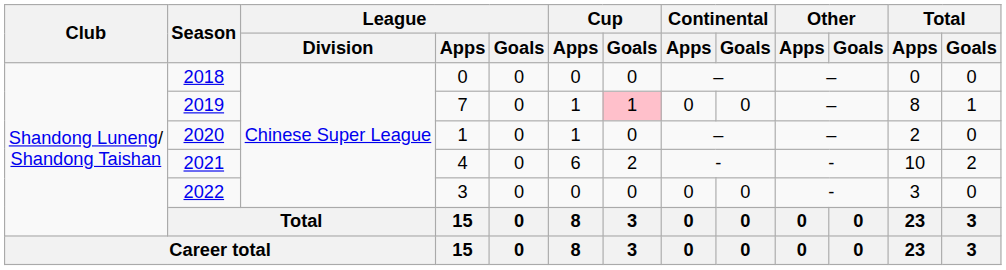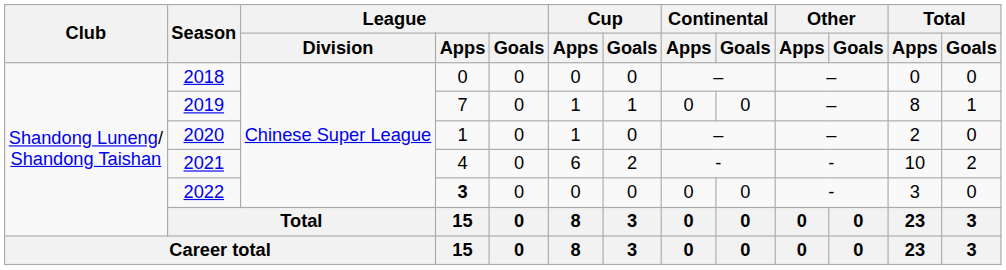2019 | Cup / Goals: pink background -> no background
2022 | League / Apps: normal -> bold
